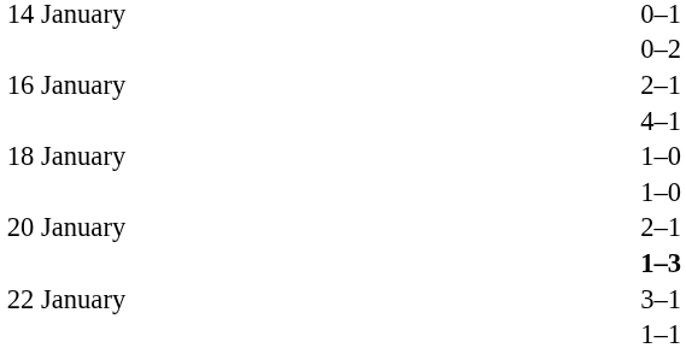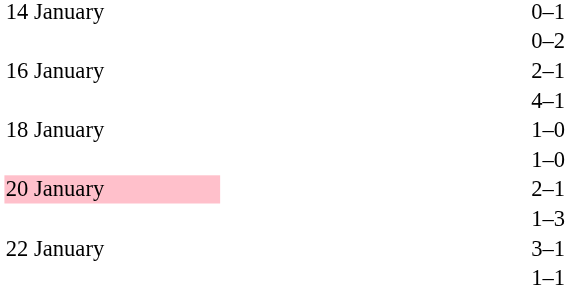20 January / 2–1 | column 1: no background -> pink background
1–3 | column 2: bold -> normal
